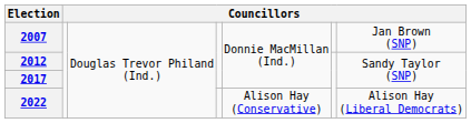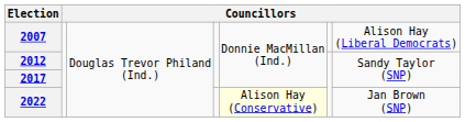2007 | column 7: Jan Brown (SNP) -> Alison Hay (Liberal Democrats)
2022 | column 5: no background -> lightyellow background
2022 | column 7: Alison Hay (Liberal Democrats) -> Jan Brown (SNP)
